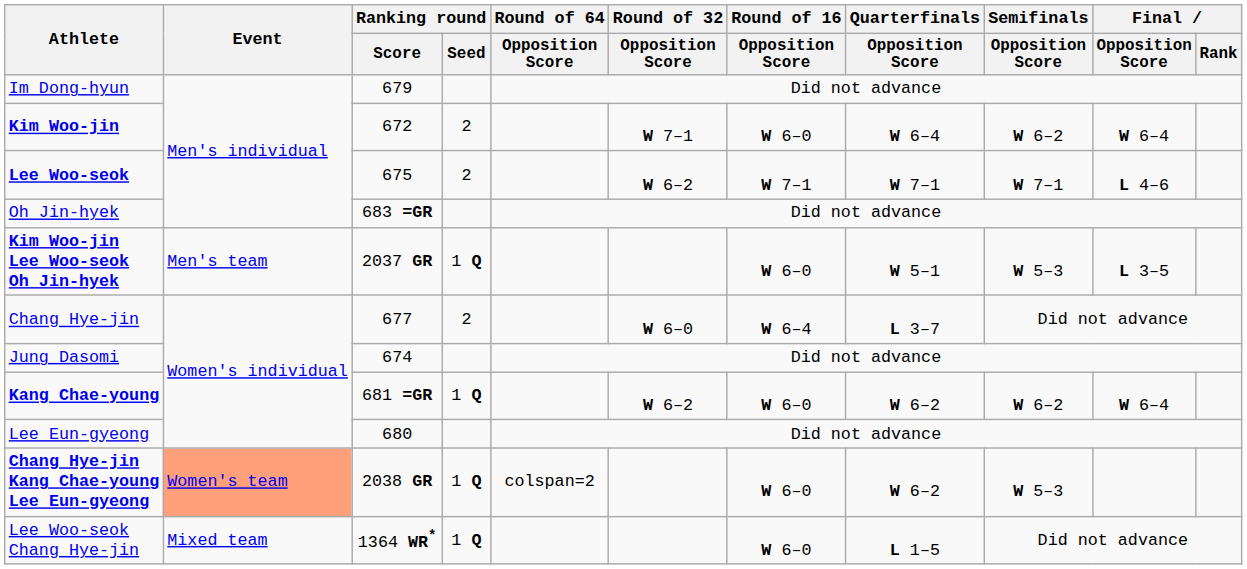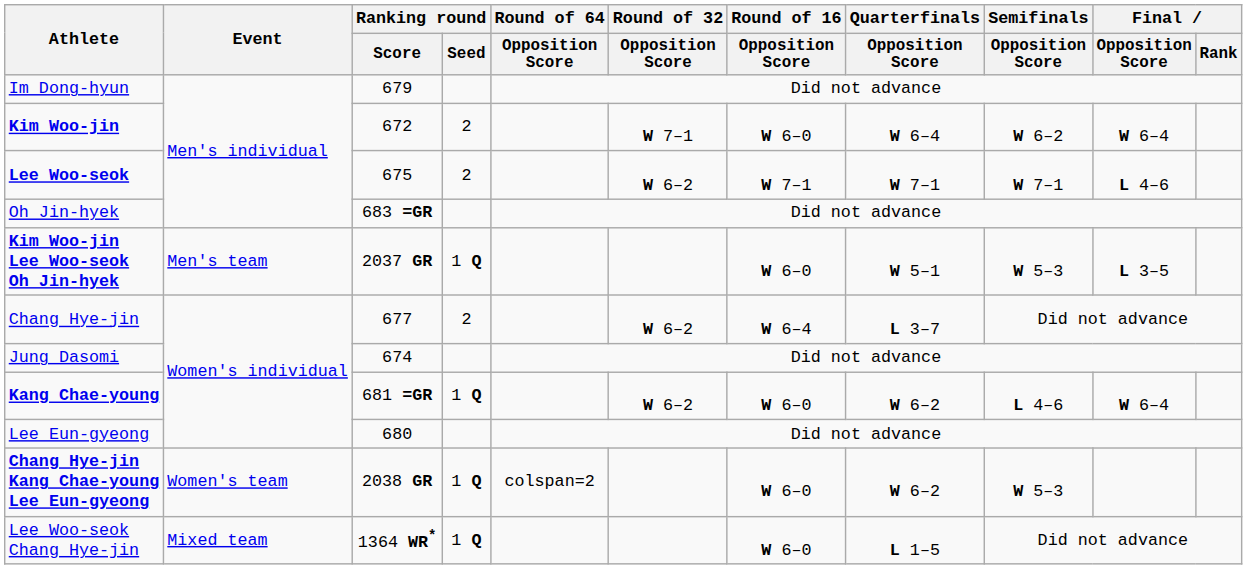Chang Hye-jin | Round of 32 / Opposition Score: W 6–0 -> W 6–2
Kang Chae-young | Semifinals / Opposition Score: W 6–2 -> L 4–6
Chang Hye-jin Kang Chae-young Lee Eun-gyeong | Event: lightsalmon background -> no background
